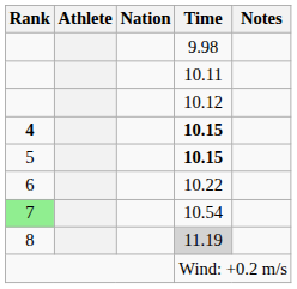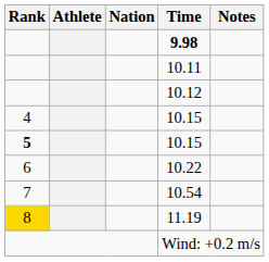9.98 | Time: normal -> bold
4 / 10.15 | Rank: bold -> normal
4 / 10.15 | Time: bold -> normal
5 / 10.15 | Rank: normal -> bold
5 / 10.15 | Time: bold -> normal
10.54 | Rank: lightgreen background -> no background
11.19 | Rank: no background -> gold background
11.19 | Time: lightgrey background -> no background
